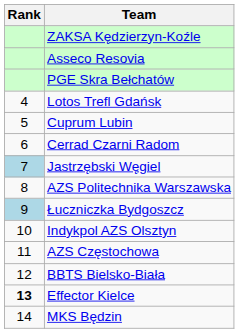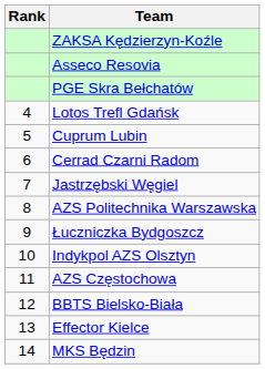Jastrzębski Węgiel | Rank: lightblue background -> no background
Łuczniczka Bydgoszcz | Rank: lightblue background -> no background
Effector Kielce | Rank: bold -> normal
